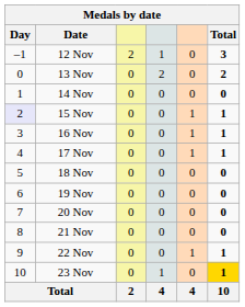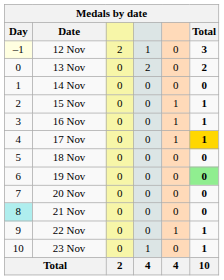12 Nov | Day: no background -> lightyellow background
15 Nov | Day: lavender background -> no background
17 Nov | Total: no background -> gold background
19 Nov | Total: no background -> lightgreen background
21 Nov | Day: no background -> paleturquoise background
23 Nov | Total: gold background -> no background
